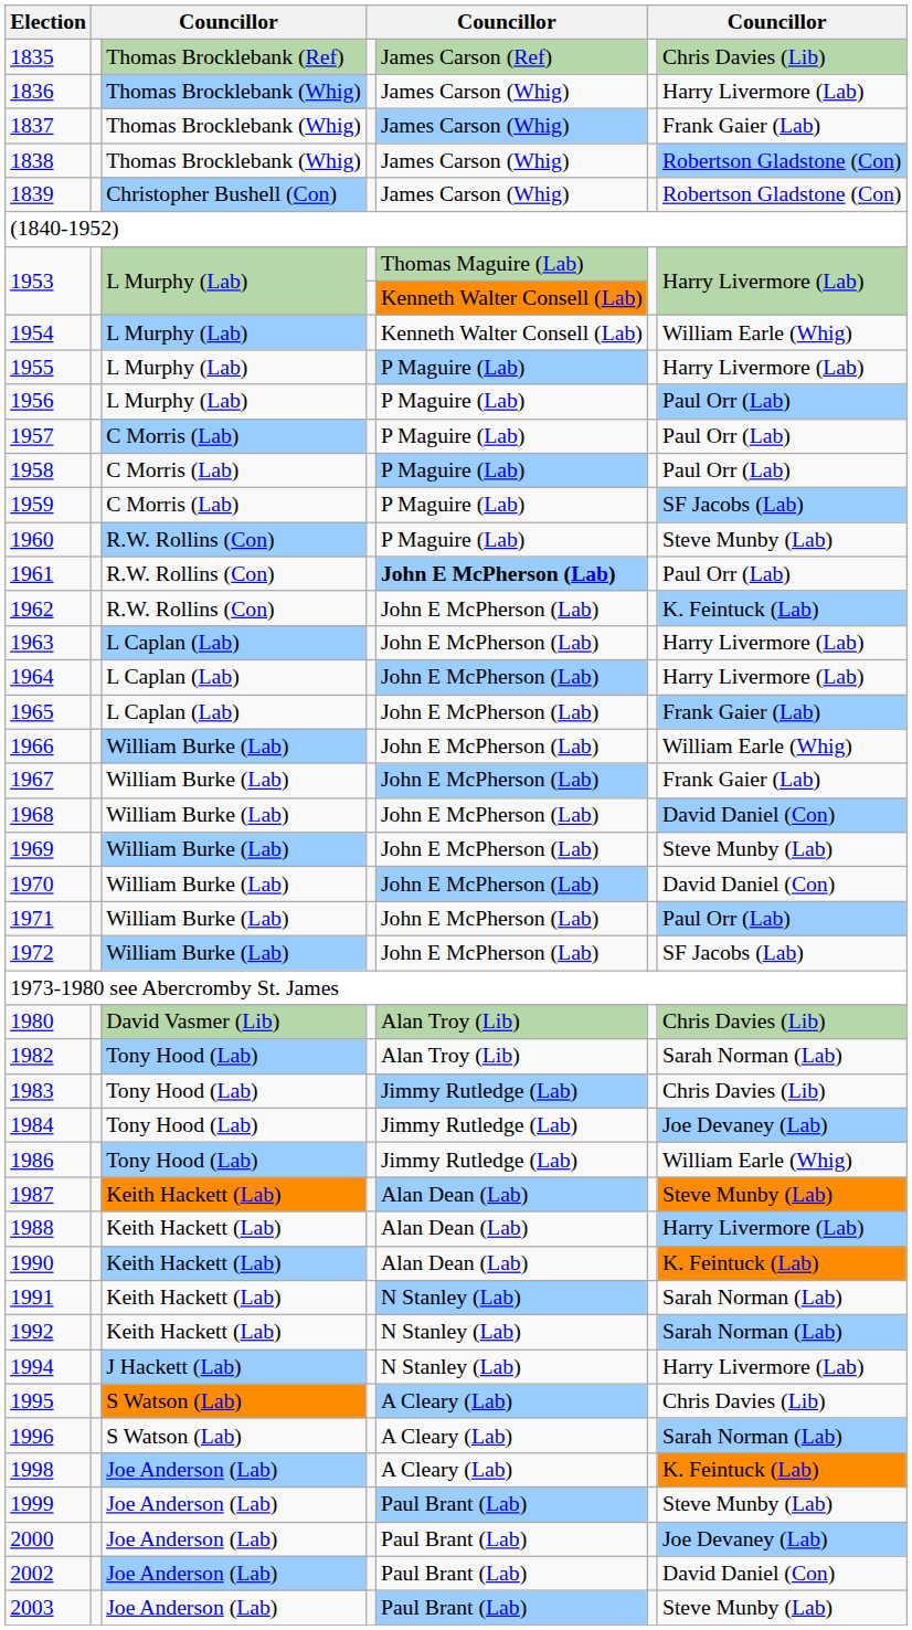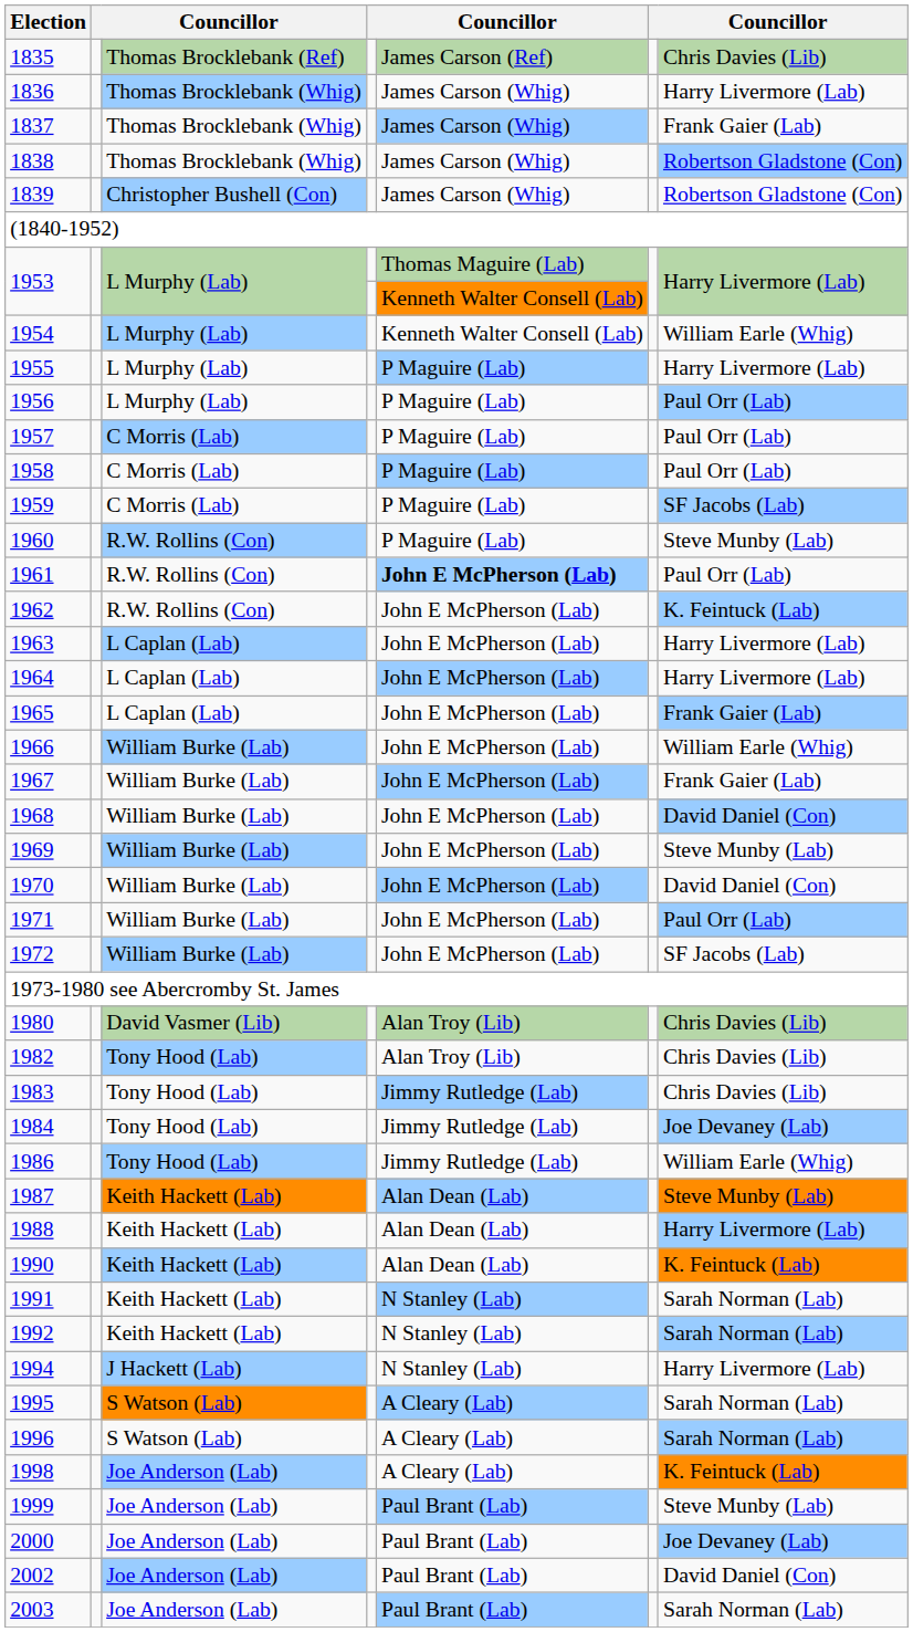1982 | column 7: Sarah Norman (Lab) -> Chris Davies (Lib)
1995 | column 7: Chris Davies (Lib) -> Sarah Norman (Lab)
2003 | column 7: Steve Munby (Lab) -> Sarah Norman (Lab)
